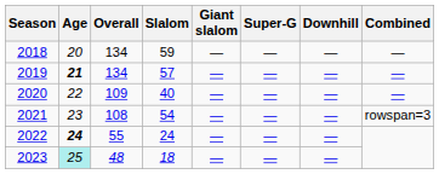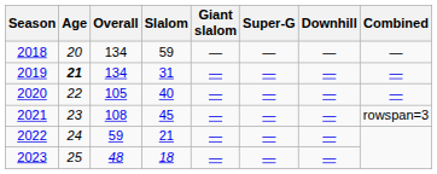2019 | Slalom: 57 -> 31
2020 | Overall: 109 -> 105
2021 | Slalom: 54 -> 45
2022 | Age: bold -> normal
2022 | Overall: 55 -> 59
2022 | Slalom: 24 -> 21
2023 | Age: paleturquoise background -> no background
